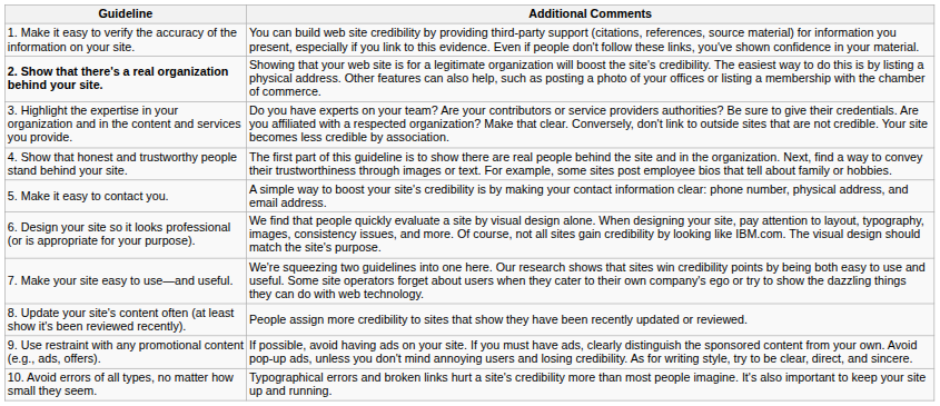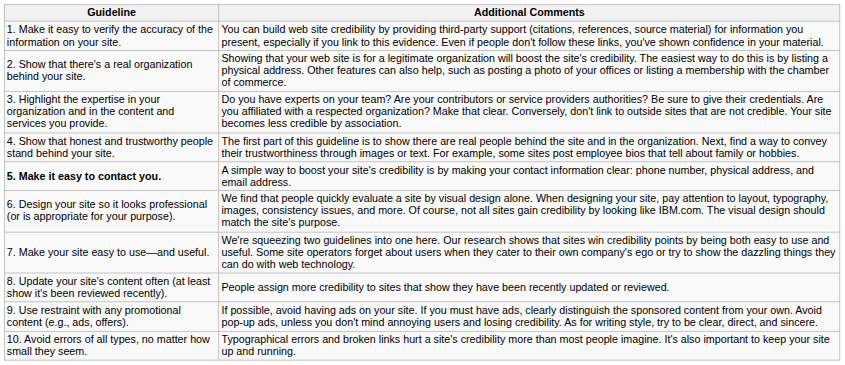2. Show that there's a real organization behind your site. | Guideline: bold -> normal
5. Make it easy to contact you. | Guideline: normal -> bold
